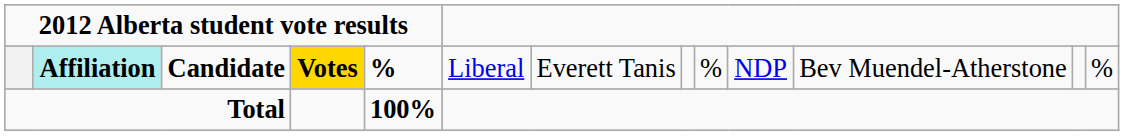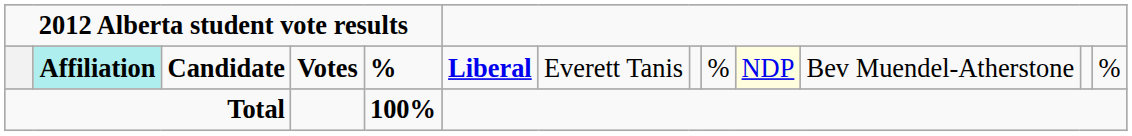row 2 | column 4: gold background -> no background
row 2 | column 6: normal -> bold
row 2 | column 10: no background -> lightyellow background
